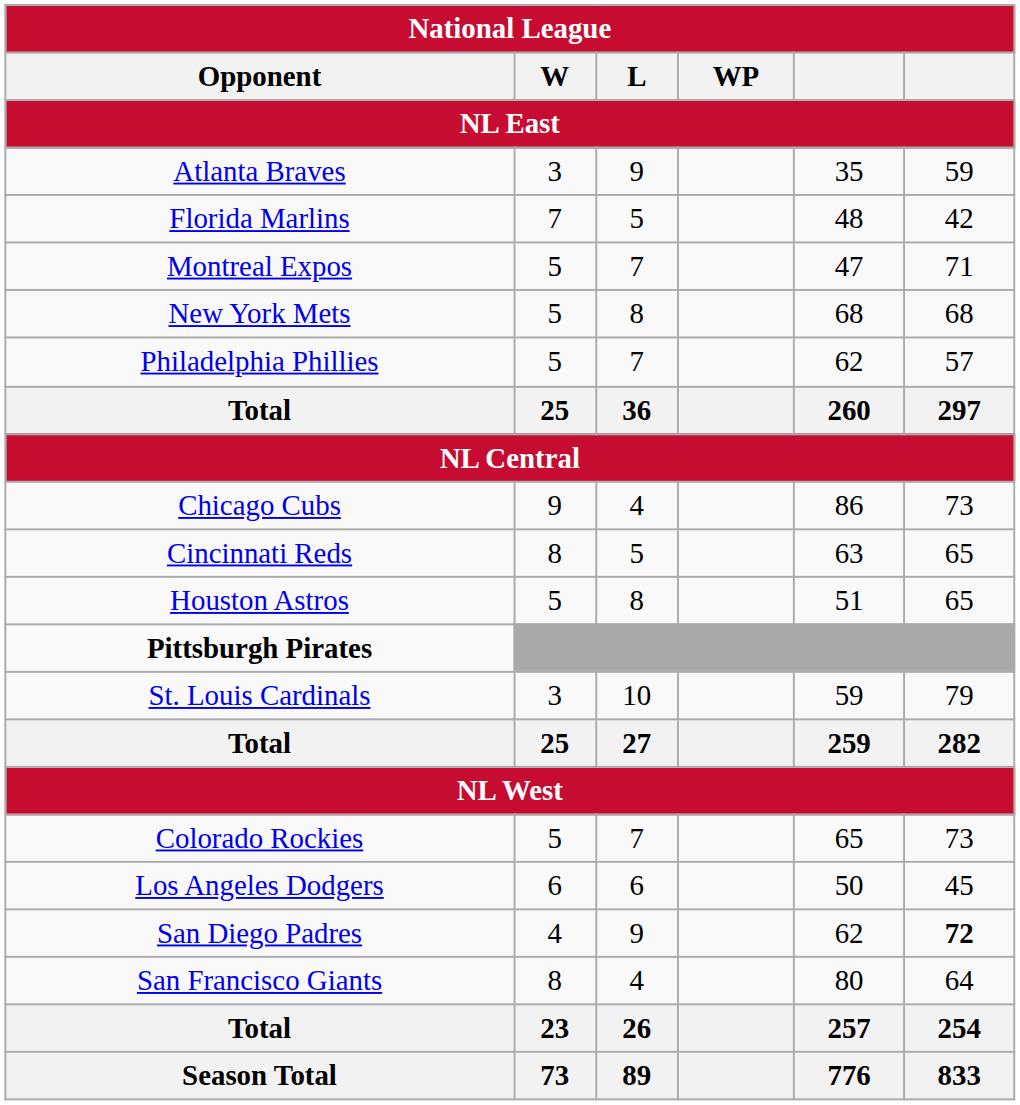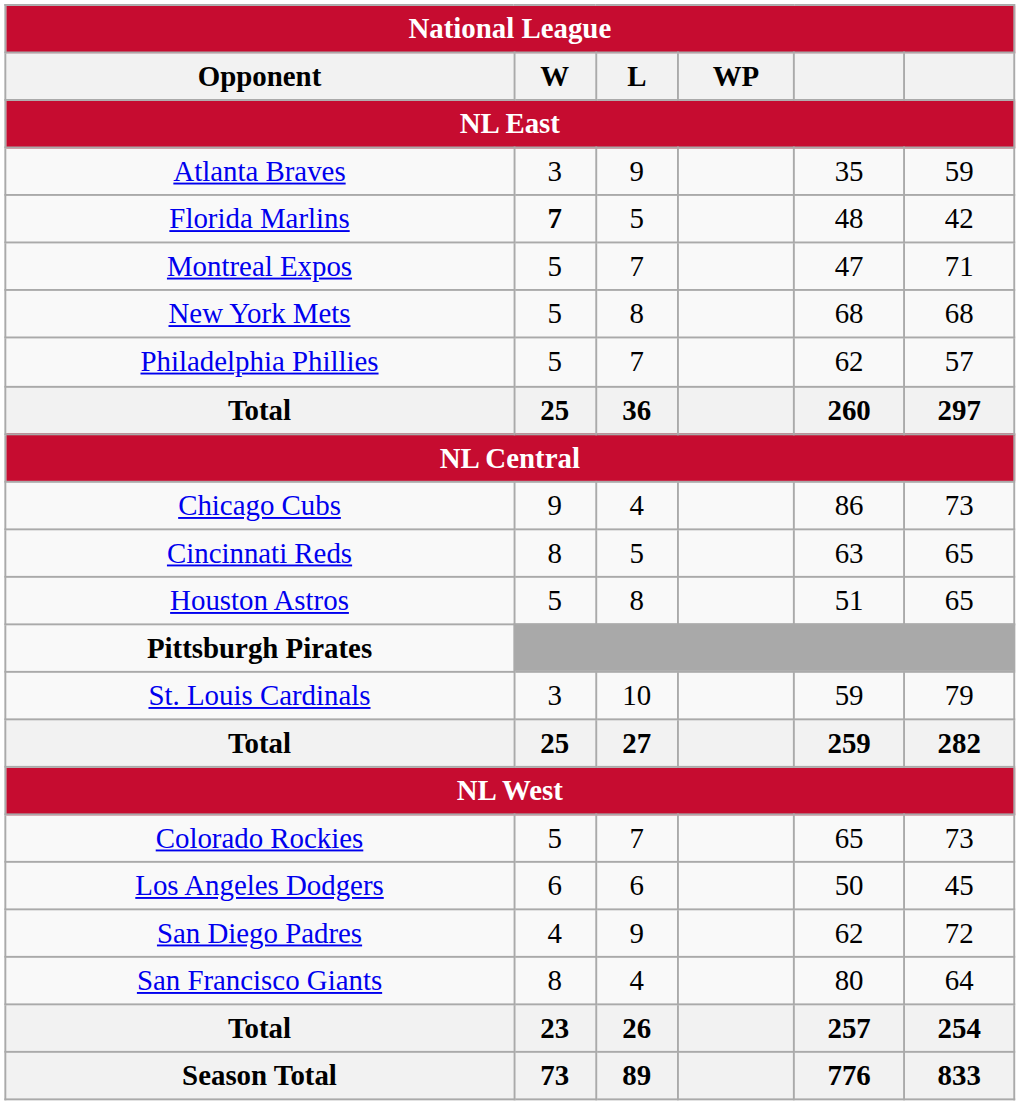Florida Marlins | W: normal -> bold
San Diego Padres | column 6: bold -> normal
